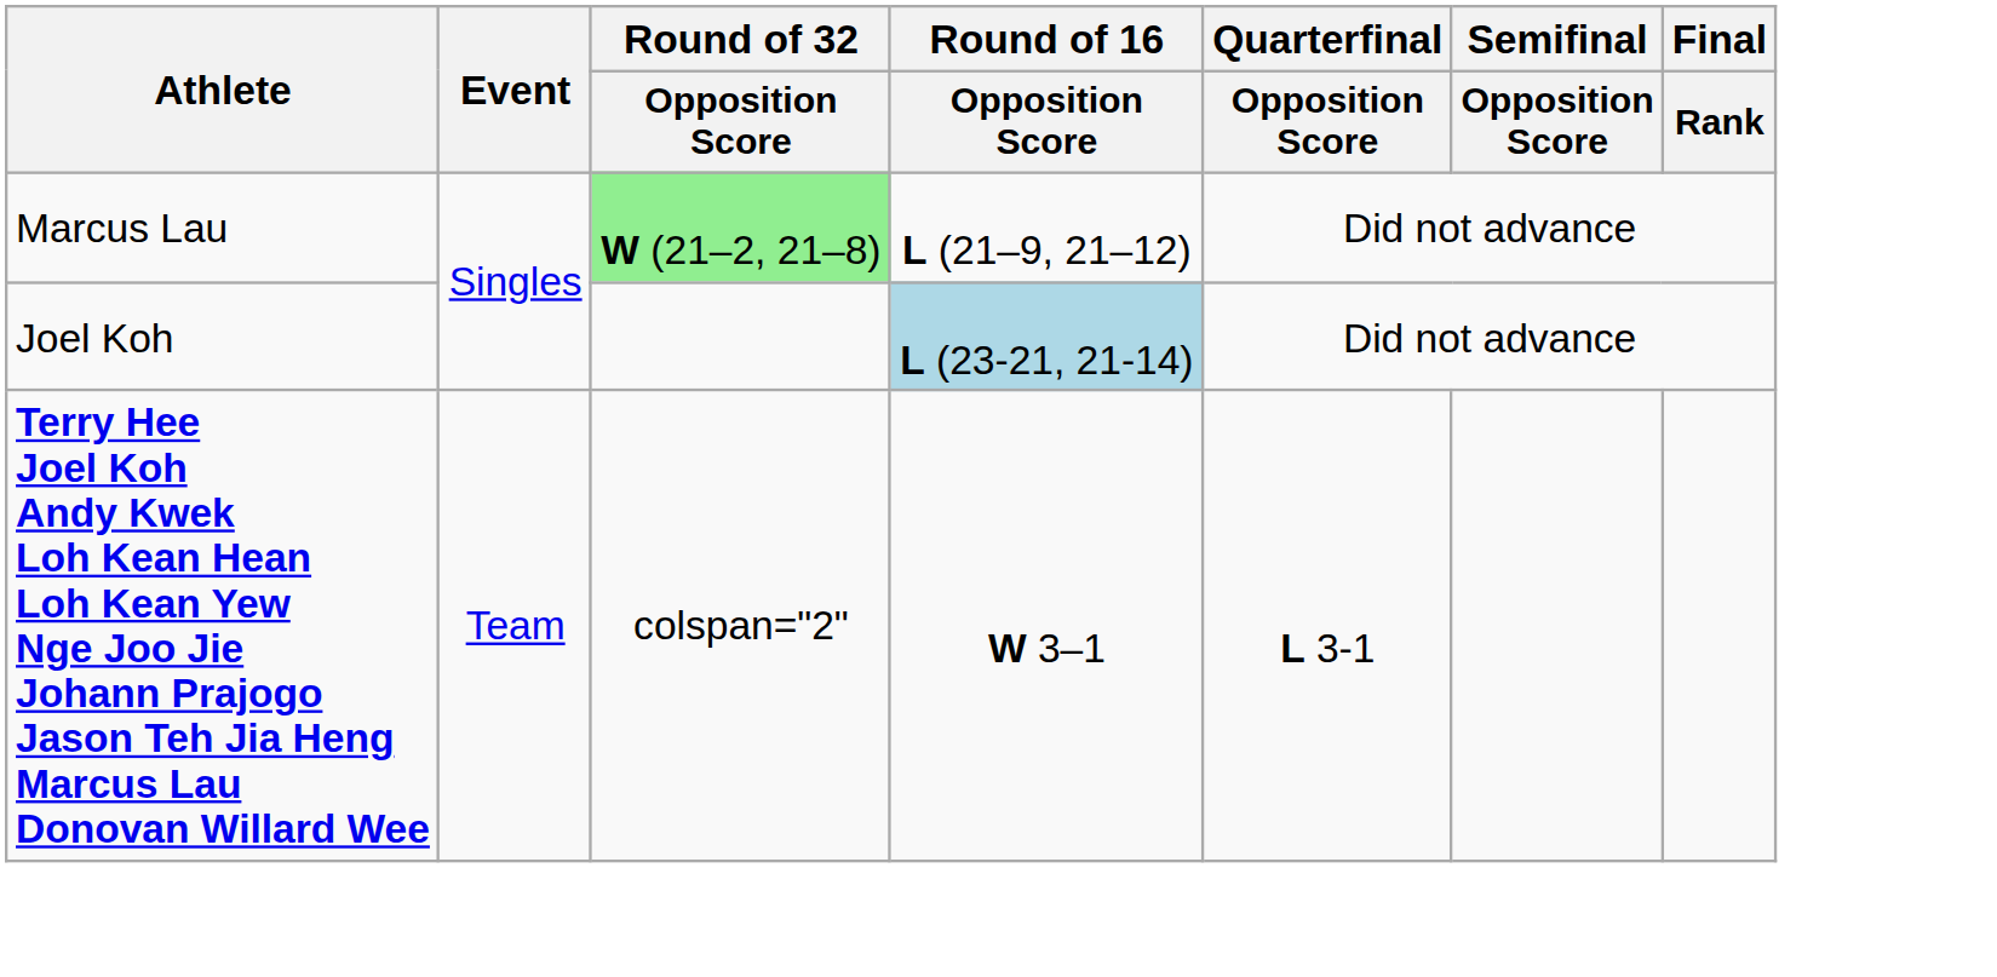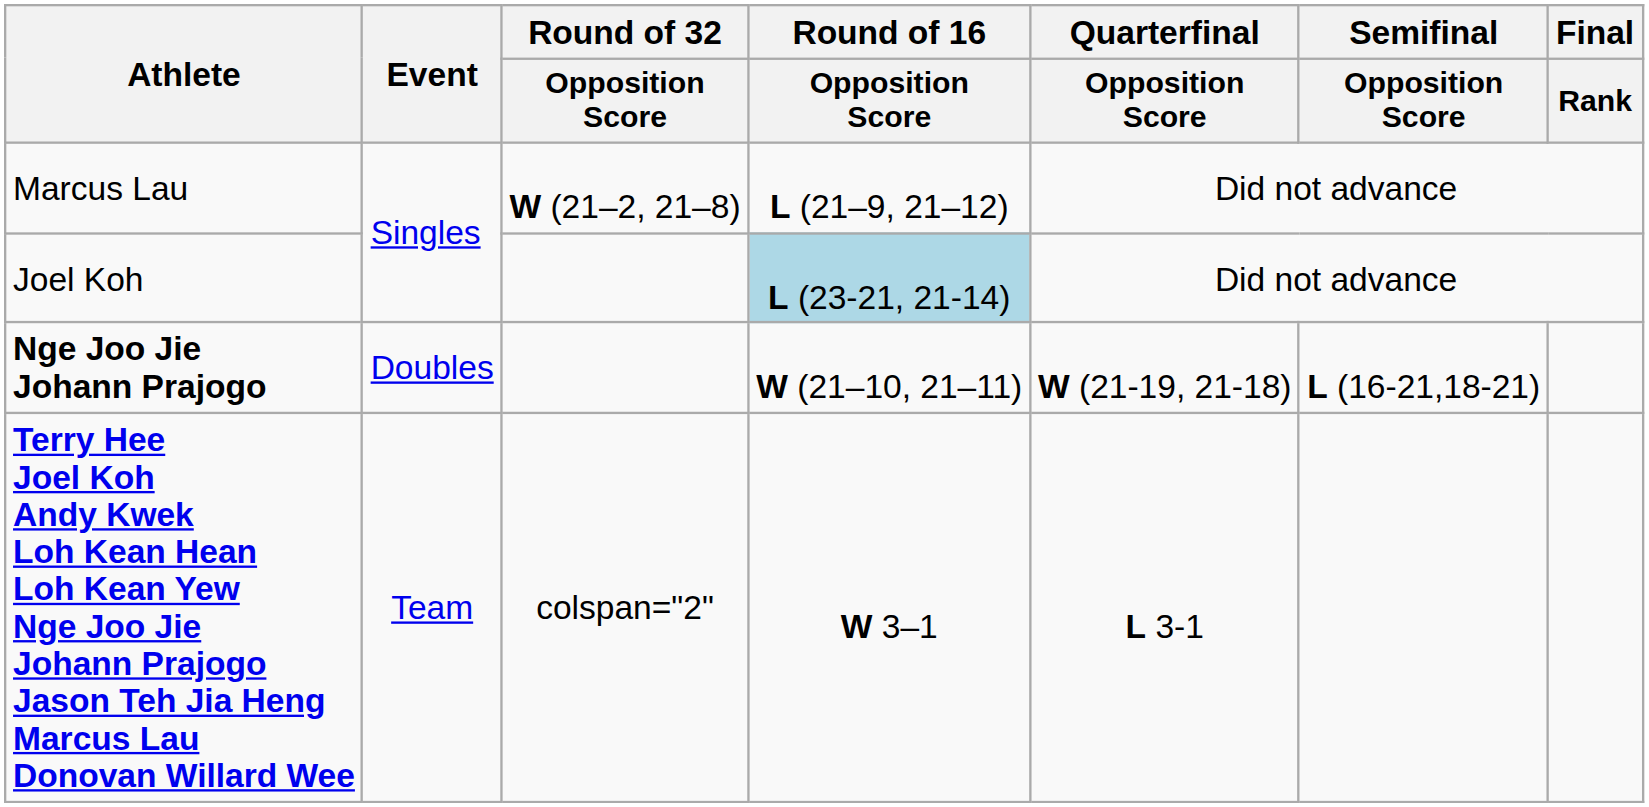Marcus Lau | Round of 32 / Opposition Score: lightgreen background -> no background
+ row: Nge Joo Jie Johann Prajogo | Doubles | W (21–10, 21–11) | W (21-19, 21-18) | L (16-21,18-21)
